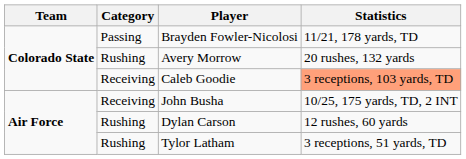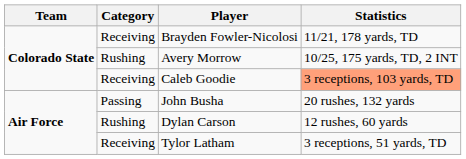Brayden Fowler-Nicolosi | Category: Passing -> Receiving
Avery Morrow | Statistics: 20 rushes, 132 yards -> 10/25, 175 yards, TD, 2 INT
John Busha | Category: Receiving -> Passing
John Busha | Statistics: 10/25, 175 yards, TD, 2 INT -> 20 rushes, 132 yards
Tylor Latham | Category: Rushing -> Receiving
